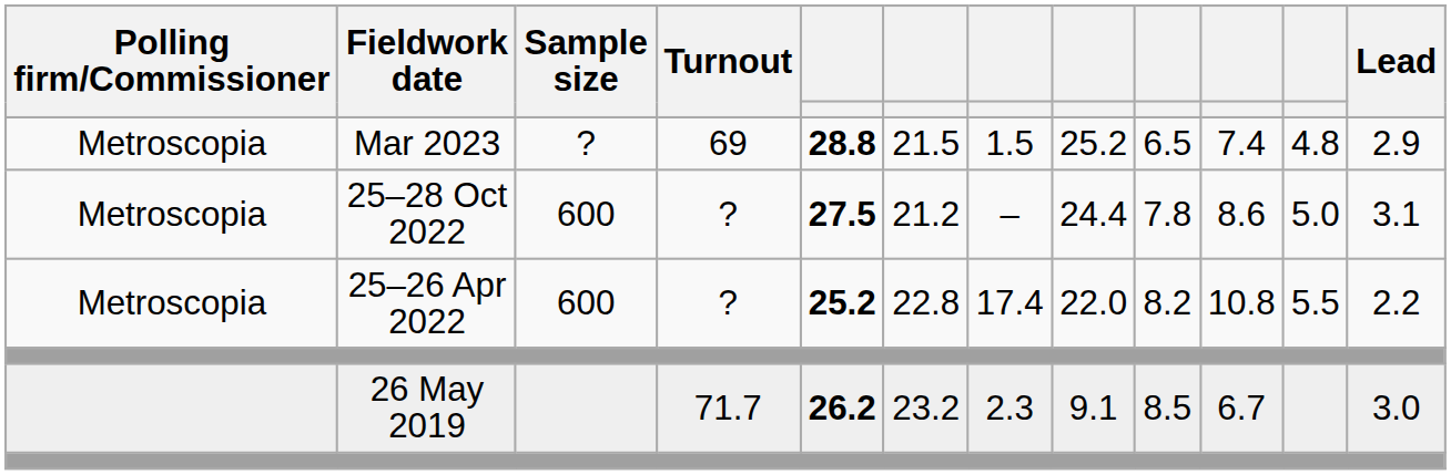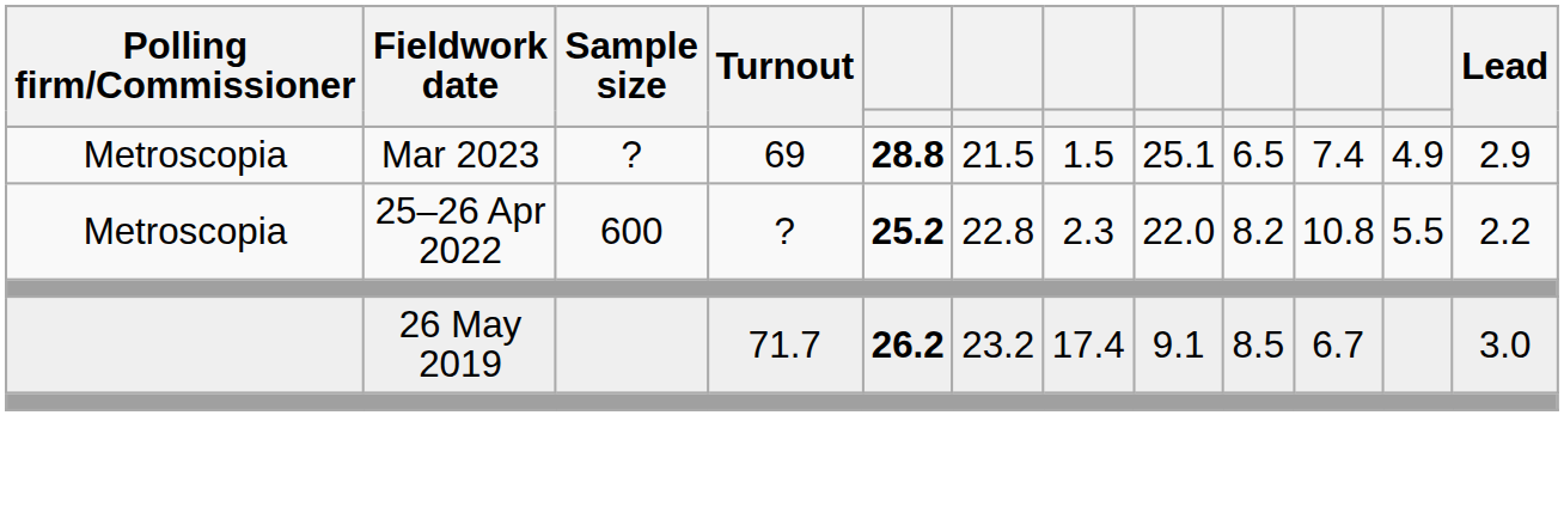Mar 2023 | column 8: 25.2 -> 25.1
Mar 2023 | column 11: 4.8 -> 4.9
- row: Metroscopia | 25–28 Oct 2022 | 600 | ? | 27.5 | 21.2 | – | 24.4 | 7.8 | 8.6 | 5.0 | 3.1
25–26 Apr 2022 | column 7: 17.4 -> 2.3
26 May 2019 | column 7: 2.3 -> 17.4
